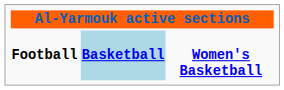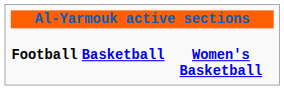Football | column 2: lightblue background -> no background
